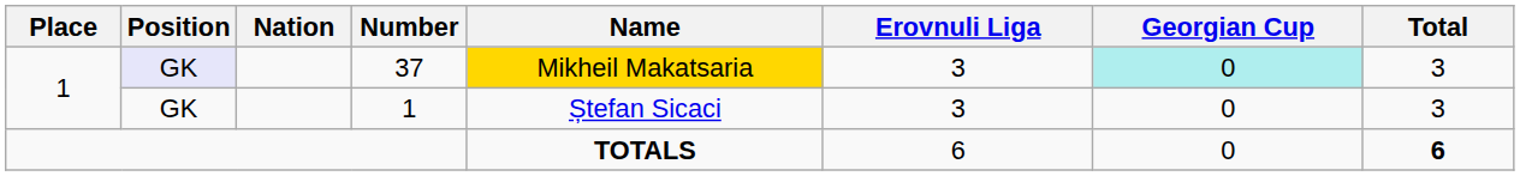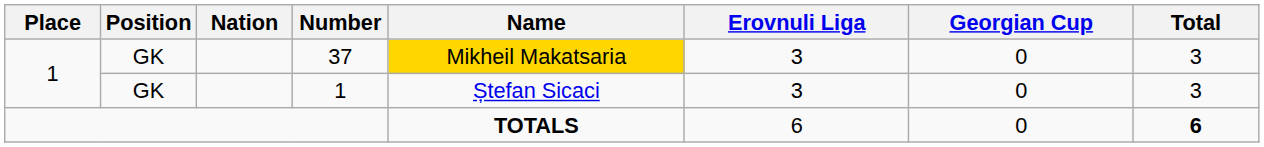37 | Position: lavender background -> no background
37 | Georgian Cup: paleturquoise background -> no background
